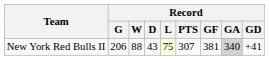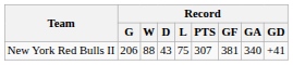New York Red Bulls II | Record / L: lightyellow background -> no background
New York Red Bulls II | Record / GA: lightgrey background -> no background
